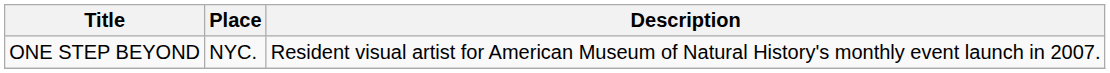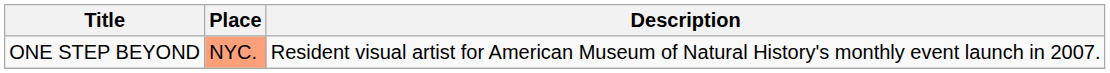ONE STEP BEYOND | Place: no background -> lightsalmon background
